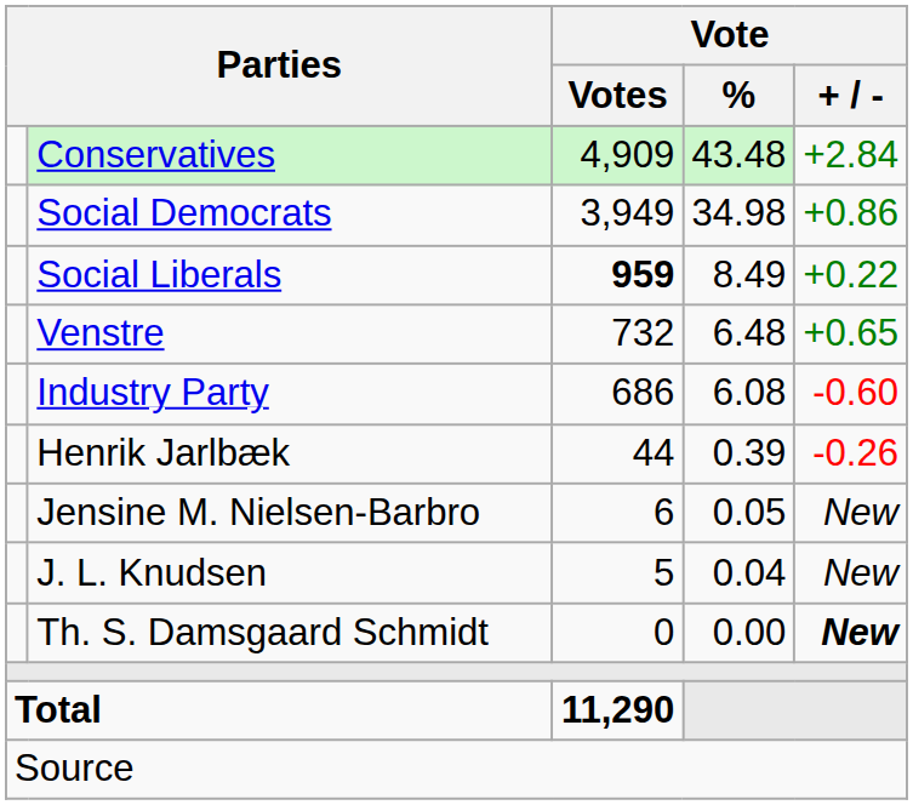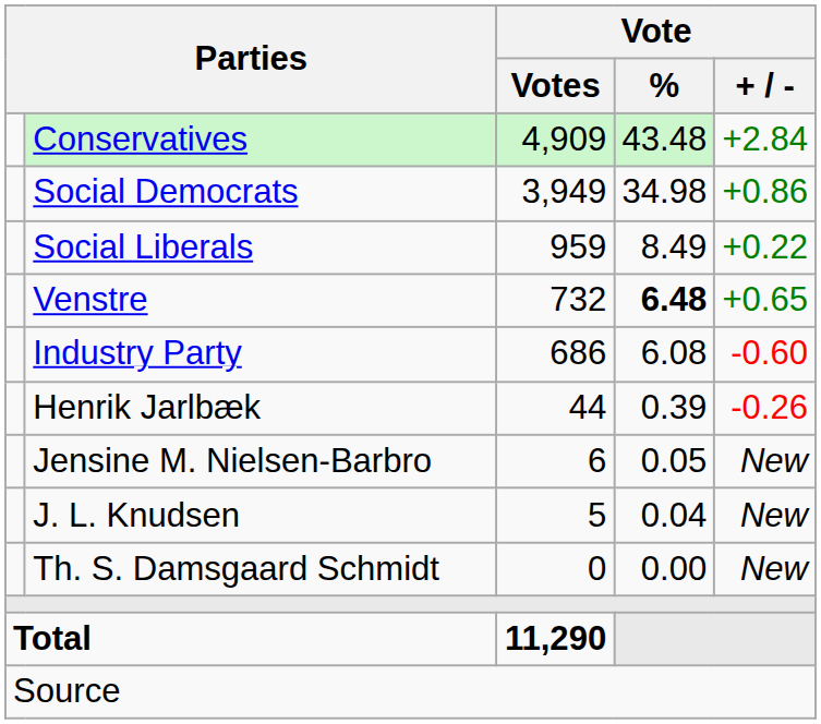Social Liberals | Vote / Votes: bold -> normal
Venstre | Vote / %: normal -> bold
Th. S. Damsgaard Schmidt | Vote / + / -: bold -> normal
